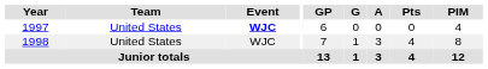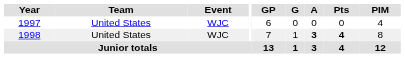1997 | Event: bold -> normal
1998 | A: normal -> bold
1998 | Pts: normal -> bold
